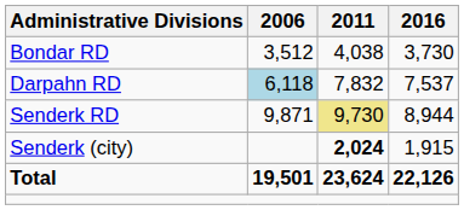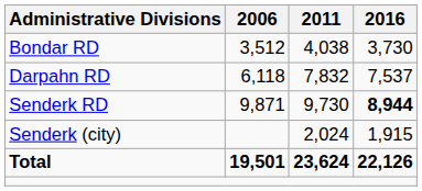Darpahn RD | 2006: lightblue background -> no background
Senderk RD | 2011: khaki background -> no background
Senderk RD | 2016: normal -> bold
Senderk (city) | 2011: bold -> normal
